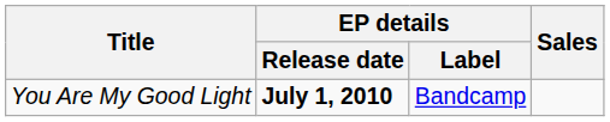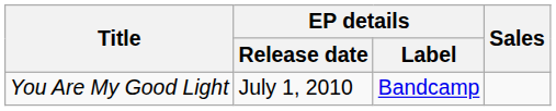You Are My Good Light | EP details / Release date: bold -> normal
